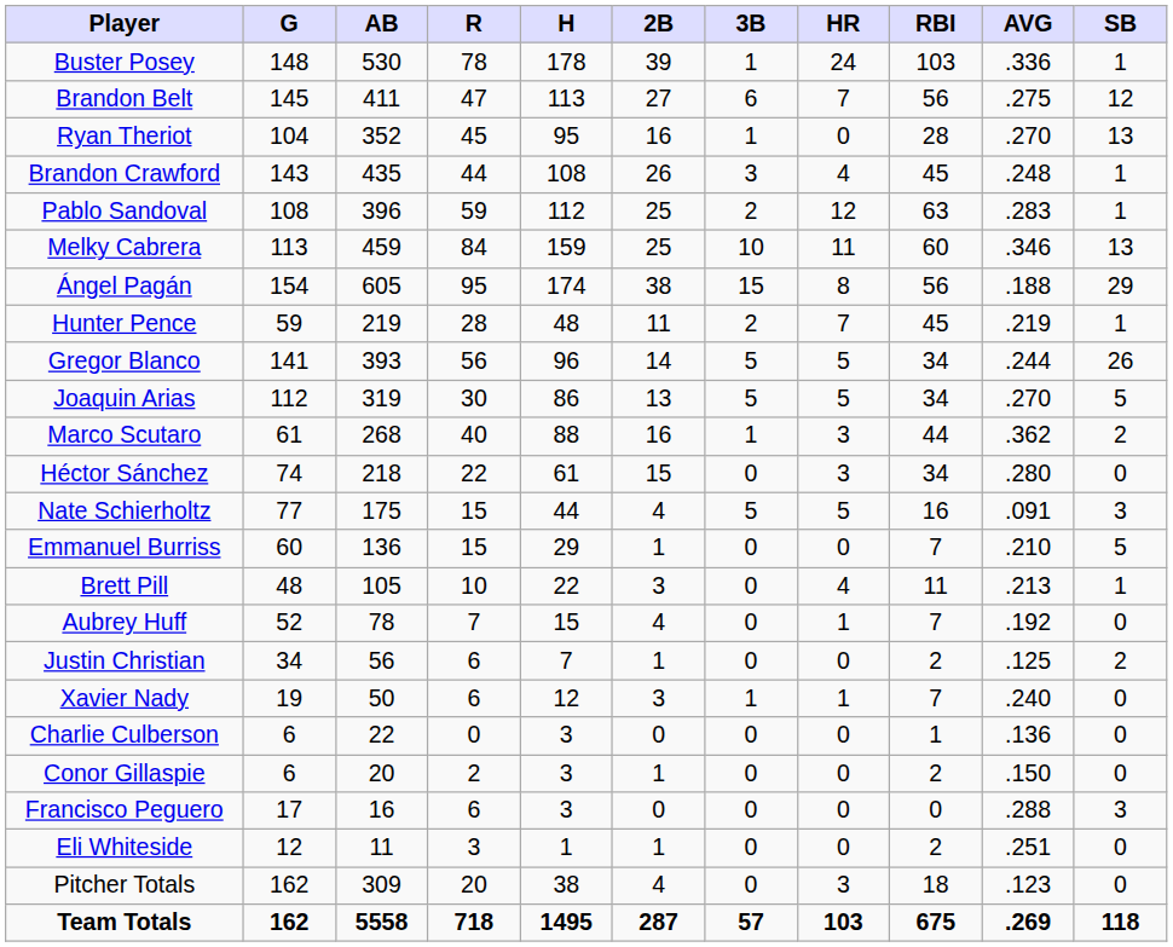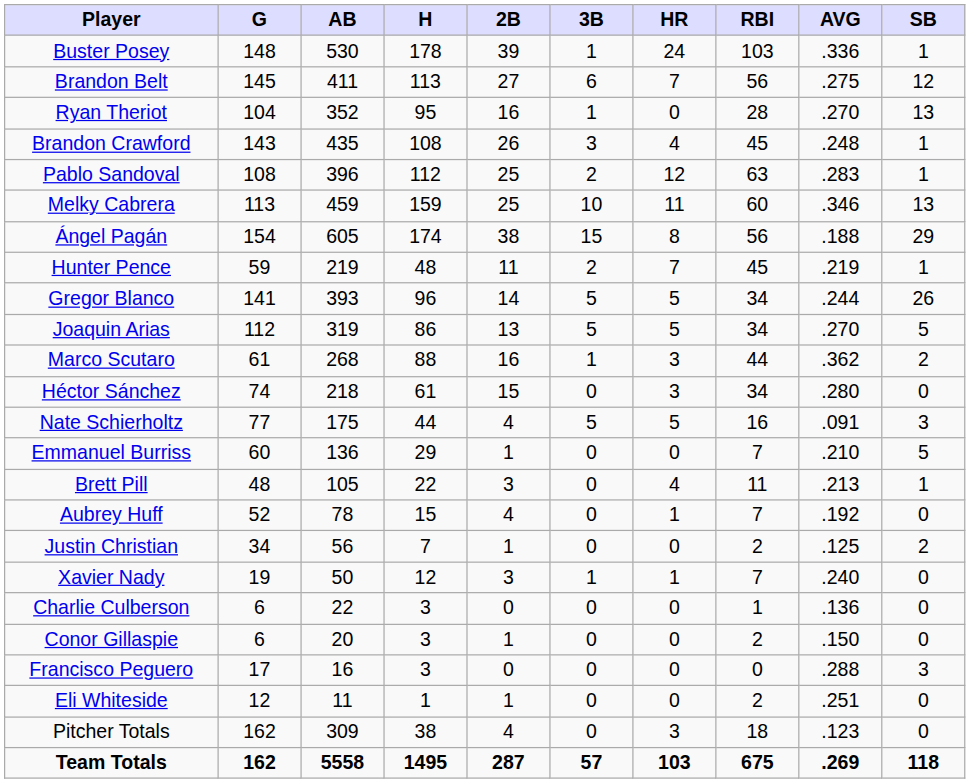- column: R | 78 | 47 | 45 | 44 | 59 | 84 | 95 | 28 | 56 | 30 | 40 | 22 | 15 | 15 | 10 | 7 | 6 | 6 | 0 | 2 | 6 | 3 | 20 | 718
